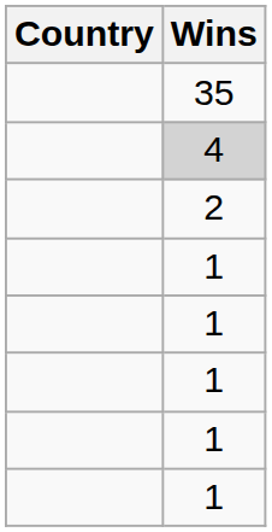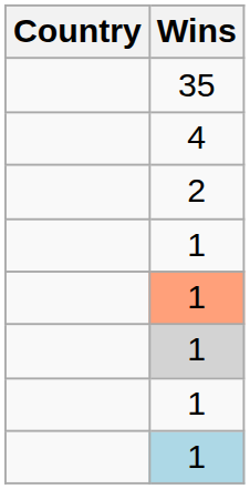row 3 | Wins: lightgrey background -> no background
row 6 | Wins: no background -> lightsalmon background
row 7 | Wins: no background -> lightgrey background
row 9 | Wins: no background -> lightblue background
